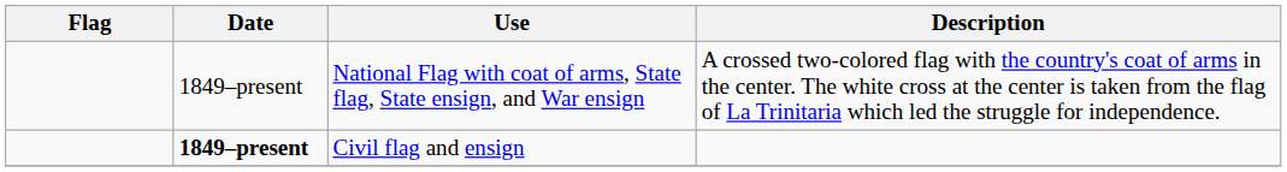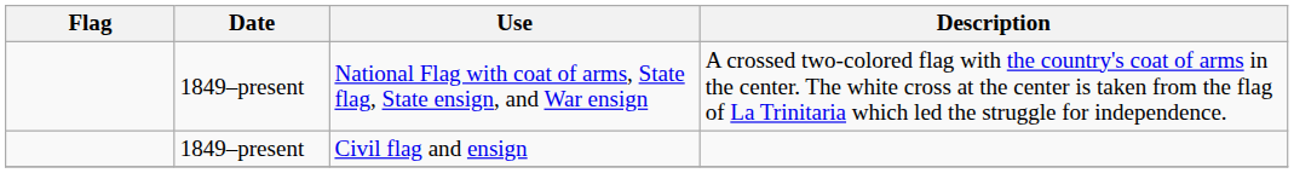Civil flag and ensign | Date: bold -> normal
